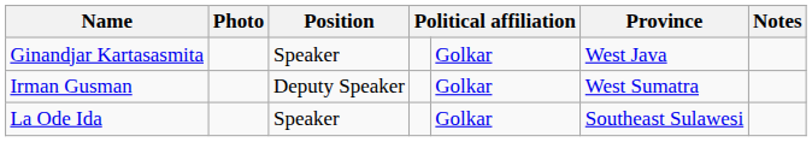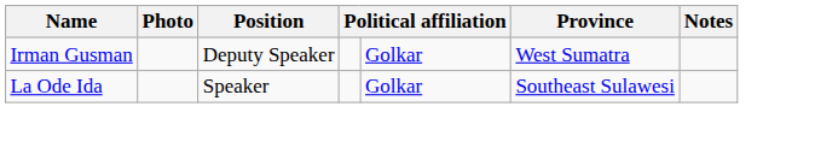- row: Ginandjar Kartasasmita | Speaker | Golkar | West Java
